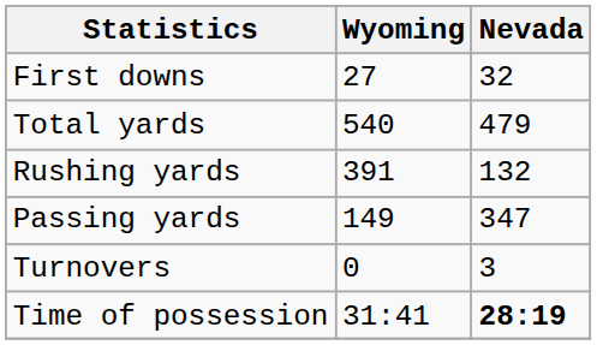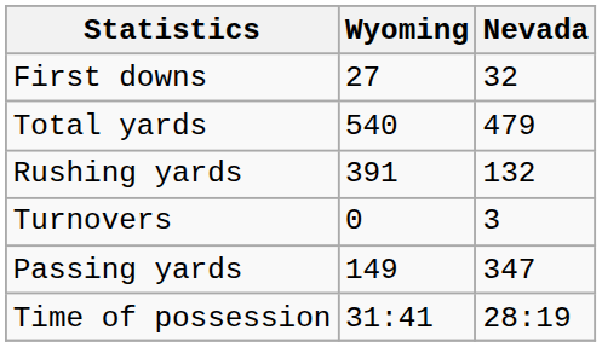rows swapped: Passing yards <-> Turnovers
Time of possession | Nevada: bold -> normal
